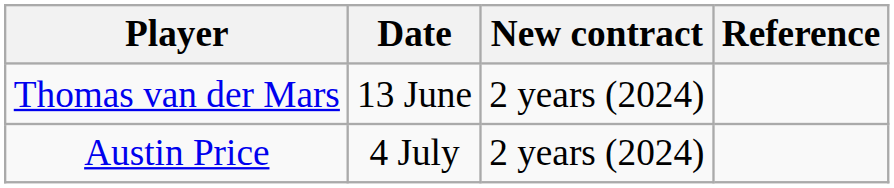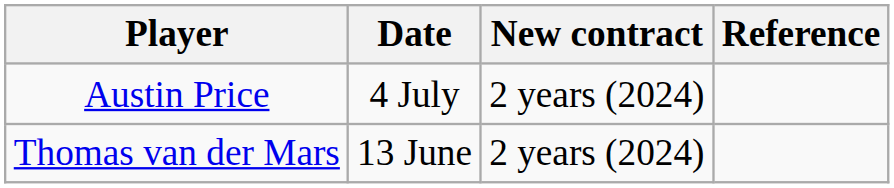rows swapped: Thomas van der Mars <-> Austin Price
